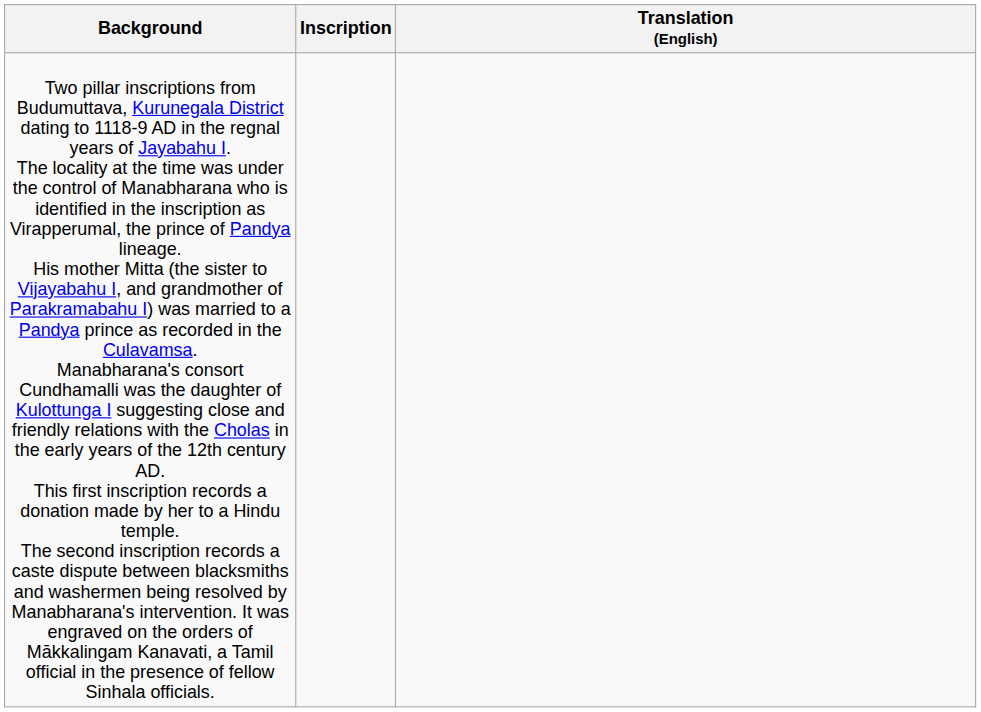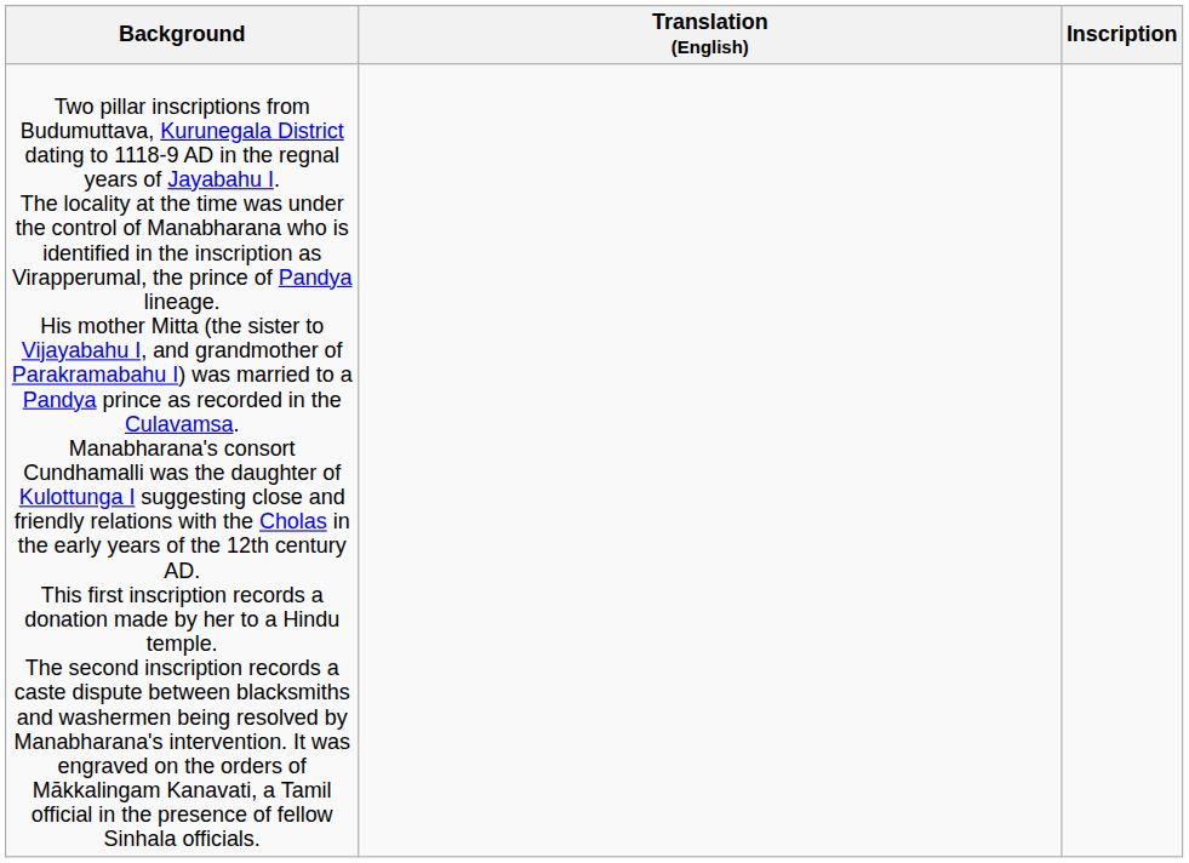columns swapped: Translation (English) <-> Inscription
